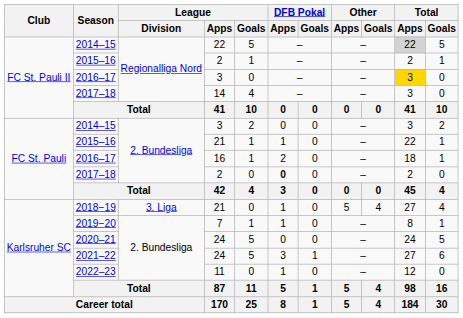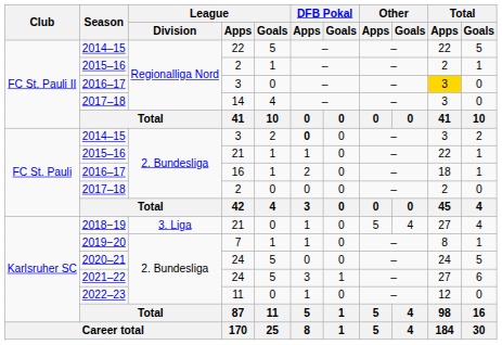2014–15 / 22 | Total / Apps: lightgrey background -> no background
2014–15 / 3 | DFB Pokal / Apps: normal -> bold
2017–18 / 2 | DFB Pokal / Apps: bold -> normal
